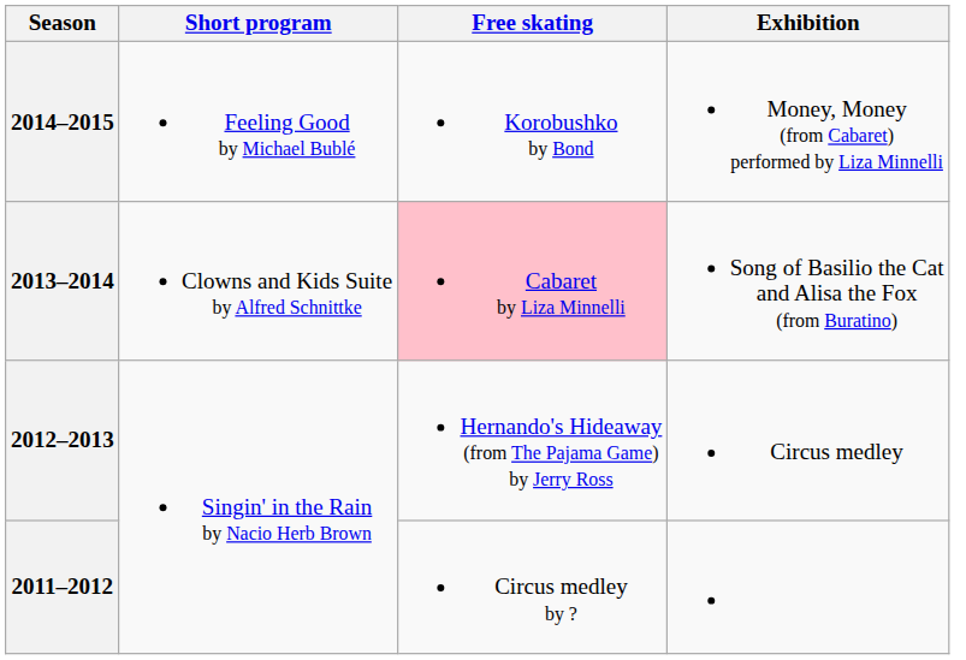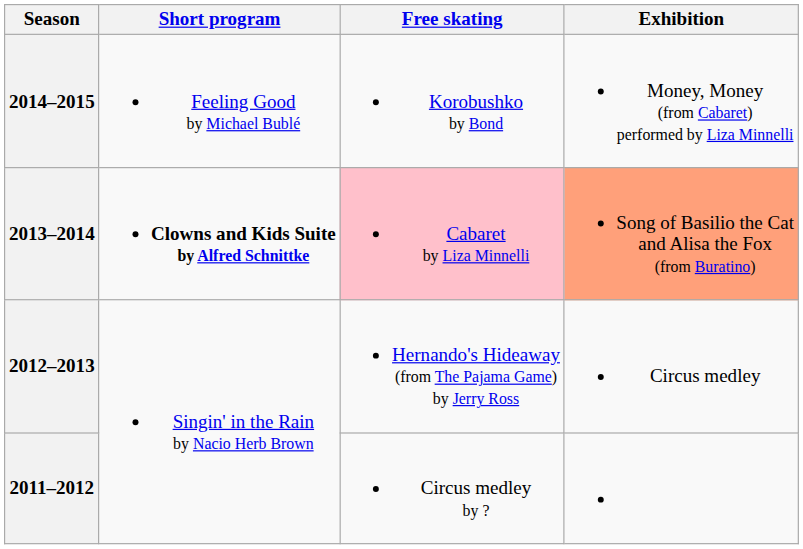2013–2014 | Short program: normal -> bold
2013–2014 | Exhibition: no background -> lightsalmon background
